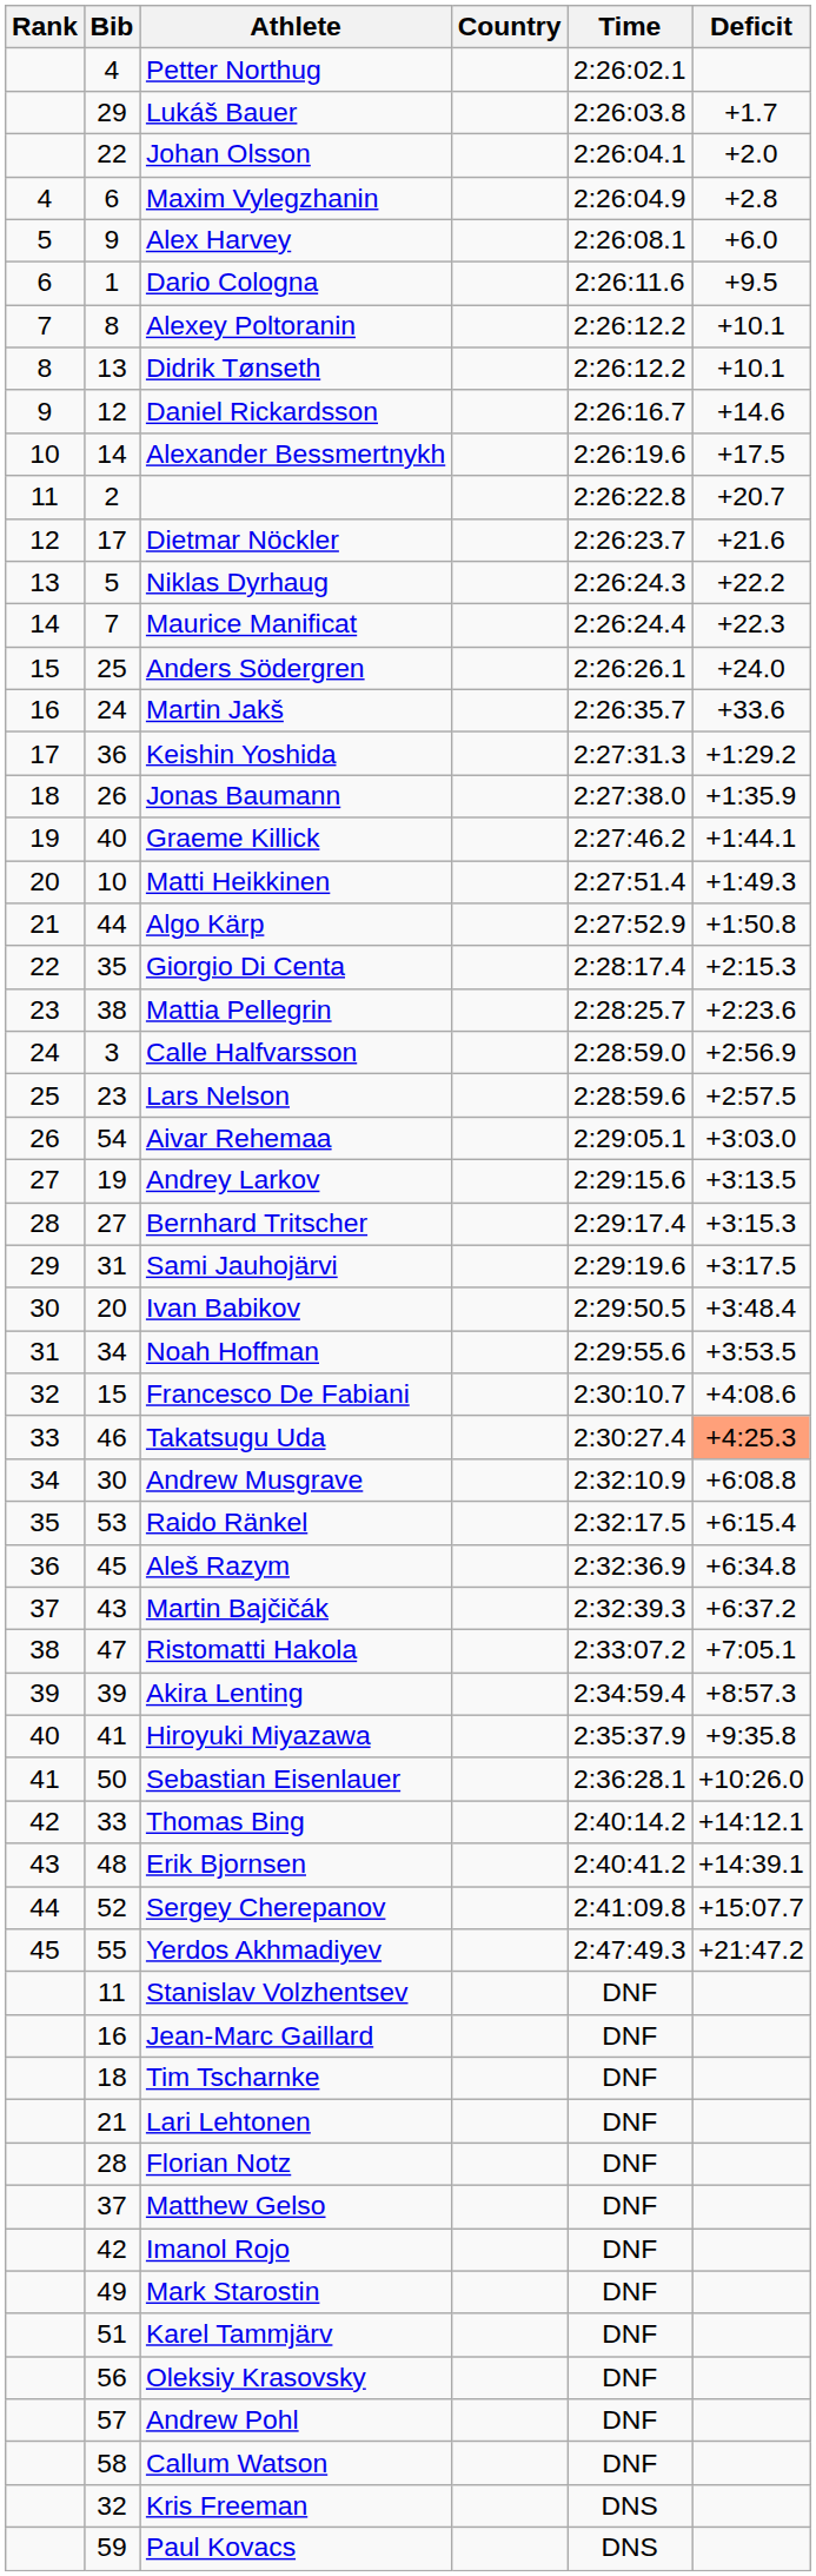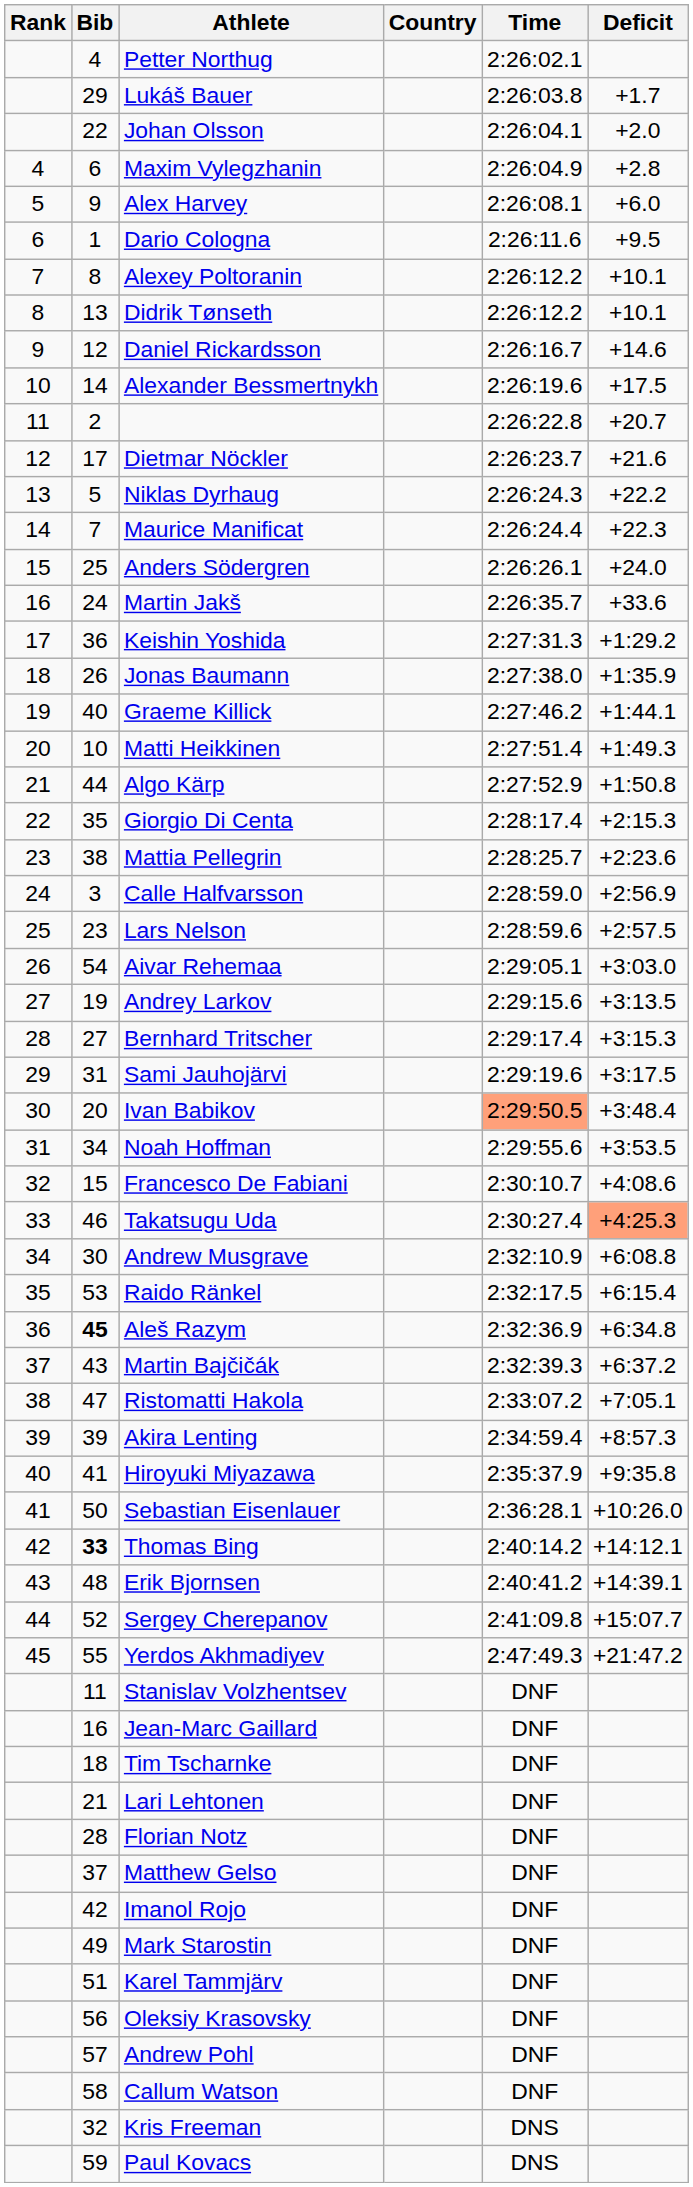Ivan Babikov | Time: no background -> lightsalmon background
Aleš Razym | Bib: normal -> bold
Thomas Bing | Bib: normal -> bold
